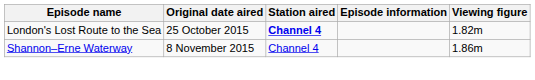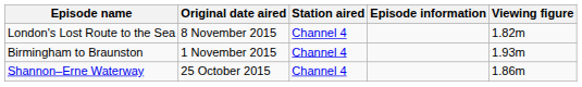London's Lost Route to the Sea | Original date aired: 25 October 2015 -> 8 November 2015
London's Lost Route to the Sea | Station aired: bold -> normal
+ row: Birmingham to Braunston | 1 November 2015 | Channel 4 | 1.93m
Shannon–Erne Waterway | Original date aired: 8 November 2015 -> 25 October 2015
